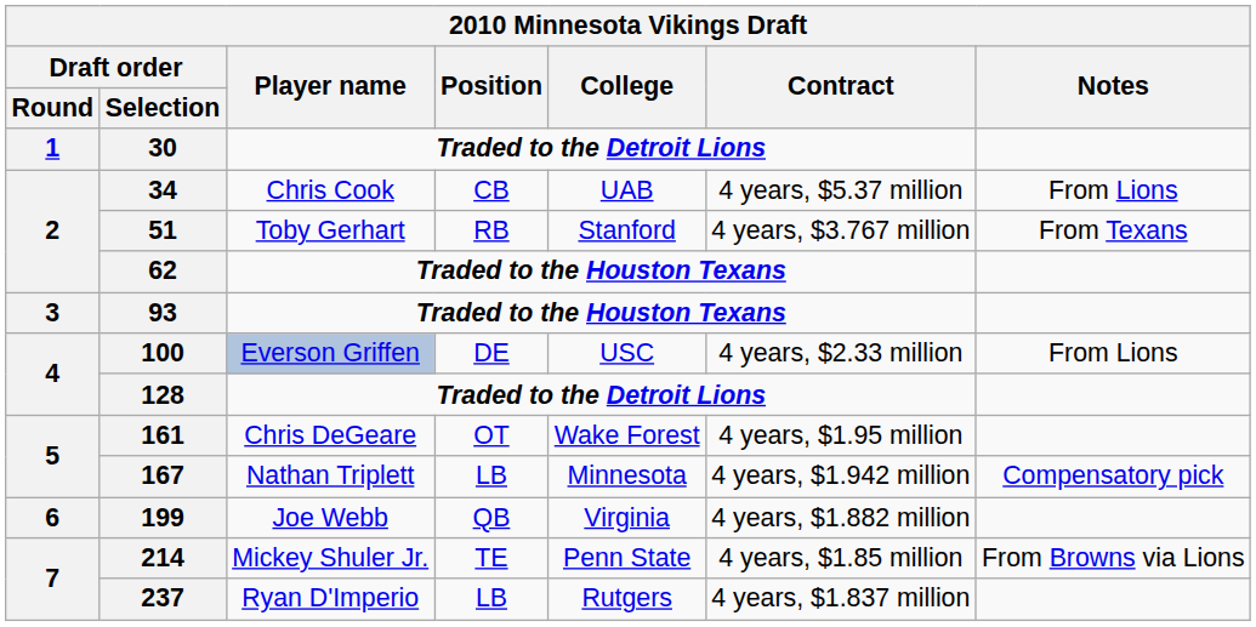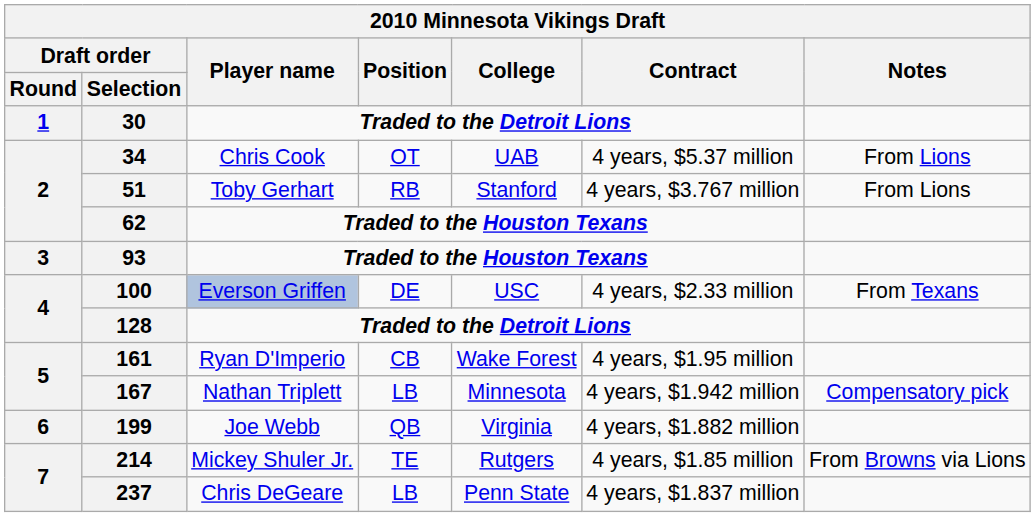34 | Position: CB -> OT
51 | Notes: From Texans -> From Lions
100 | Notes: From Lions -> From Texans
161 | Player name: Chris DeGeare -> Ryan D'Imperio
161 | Position: OT -> CB
214 | College: Penn State -> Rutgers
237 | Player name: Ryan D'Imperio -> Chris DeGeare
237 | College: Rutgers -> Penn State
